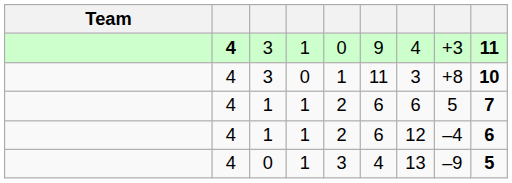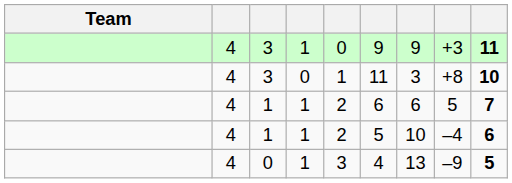row 2 | column 2: bold -> normal
row 2 | column 7: 4 -> 9
row 5 | column 6: 6 -> 5
row 5 | column 7: 12 -> 10
